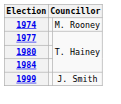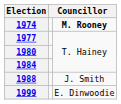1974 | column 3: normal -> bold
+ row: 1988 | J. Smith
1999 | column 3: J. Smith -> E. Dinwoodie
